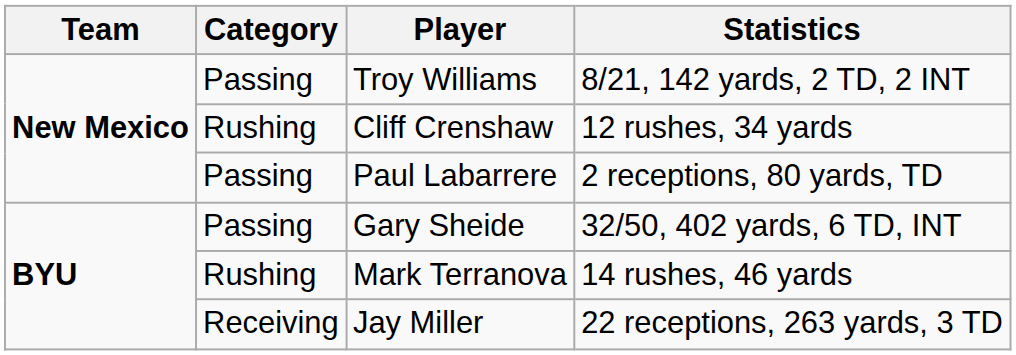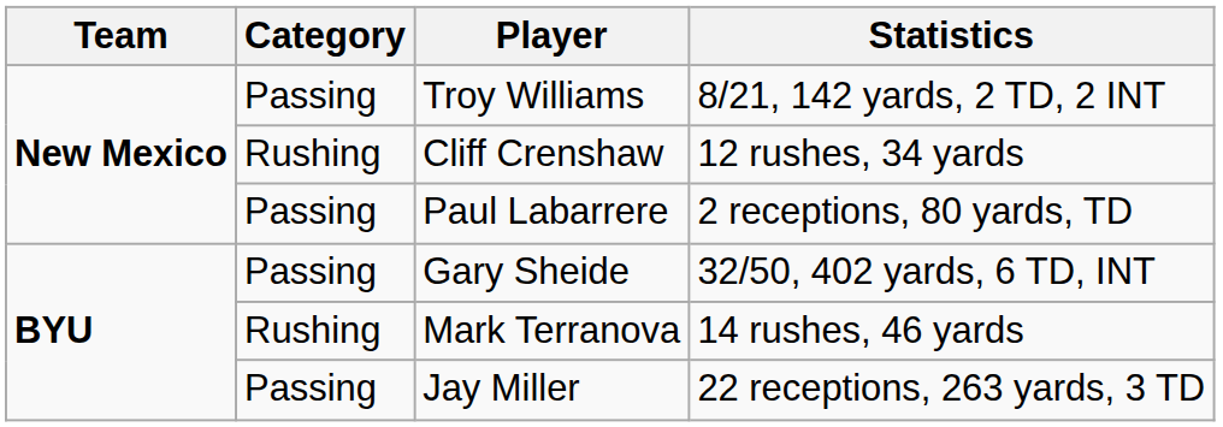Jay Miller | Category: Receiving -> Passing
